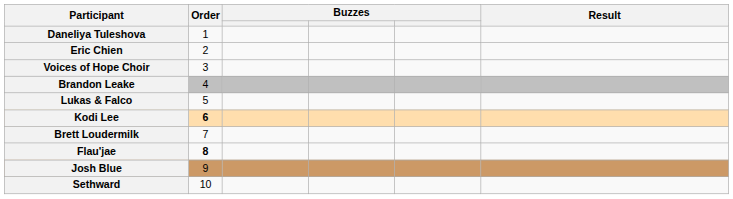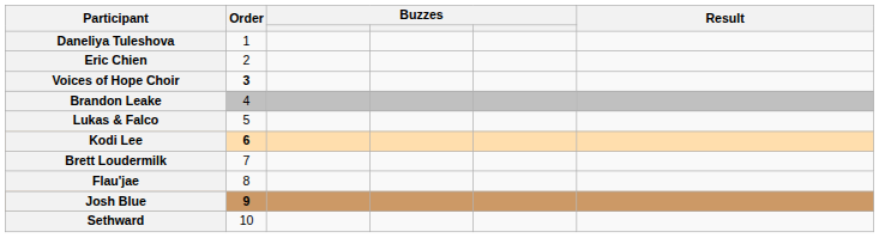Voices of Hope Choir | Order: normal -> bold
Flau'jae | Order: bold -> normal
Josh Blue | Order: normal -> bold
